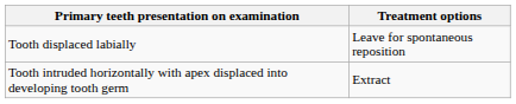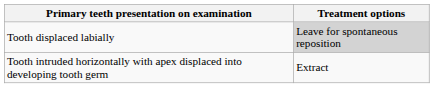Tooth displaced labially | Treatment options: no background -> lightgrey background
